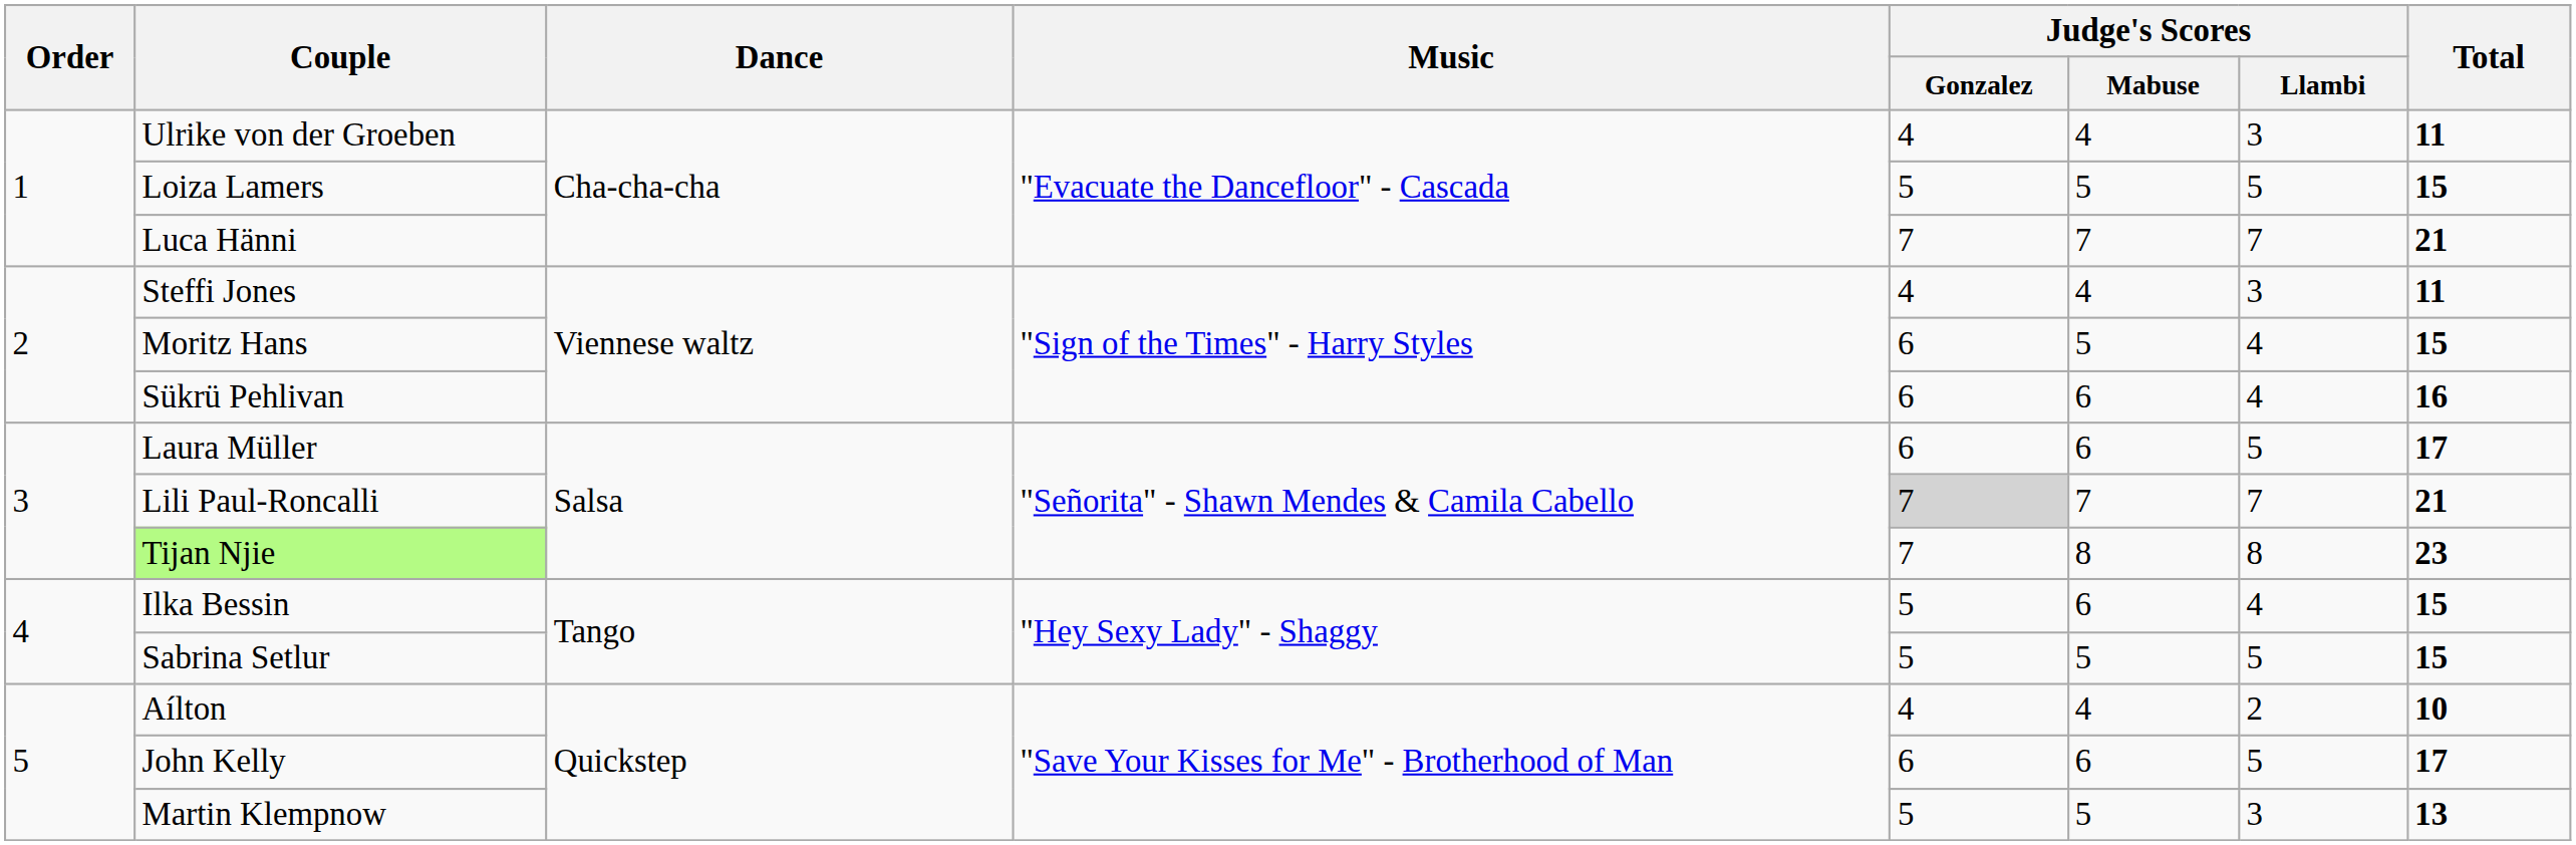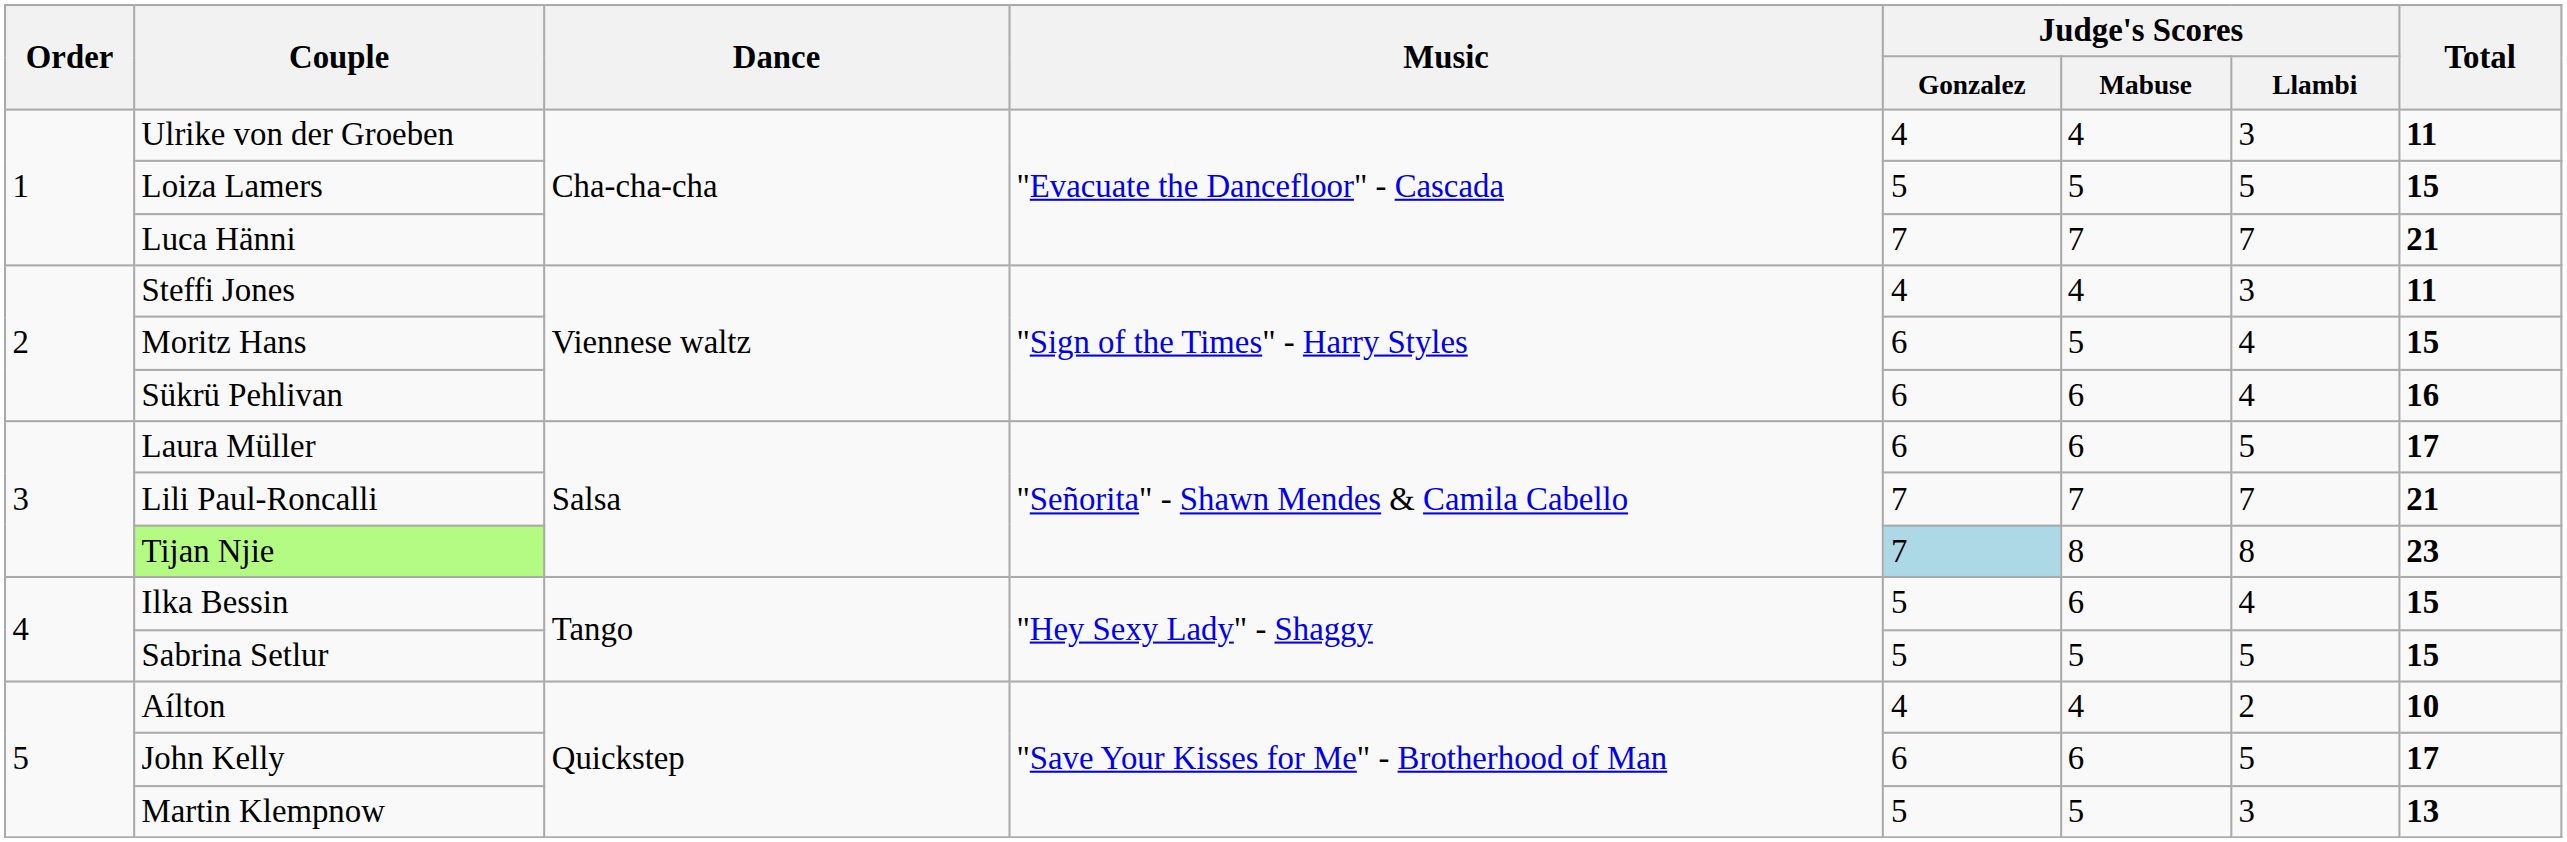Lili Paul-Roncalli | Judge's Scores / Gonzalez: lightgrey background -> no background
Tijan Njie | Judge's Scores / Gonzalez: no background -> lightblue background
